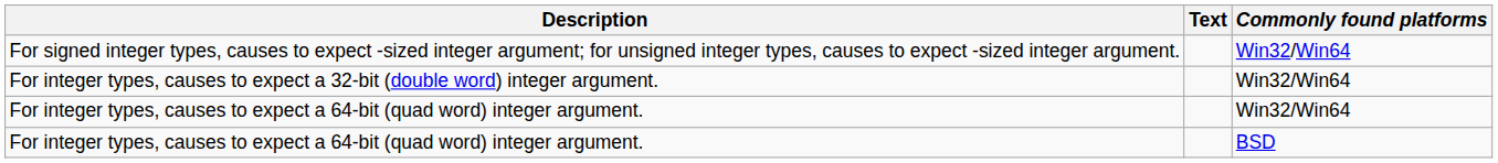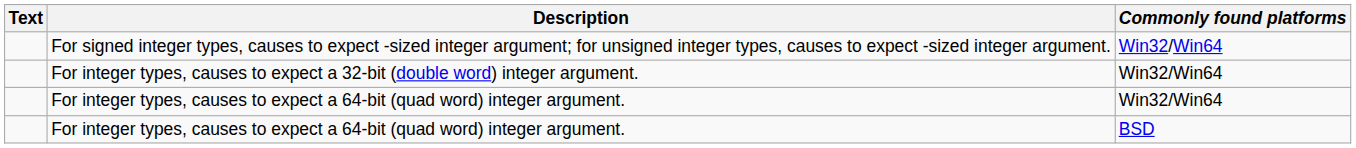columns swapped: Text <-> Description
